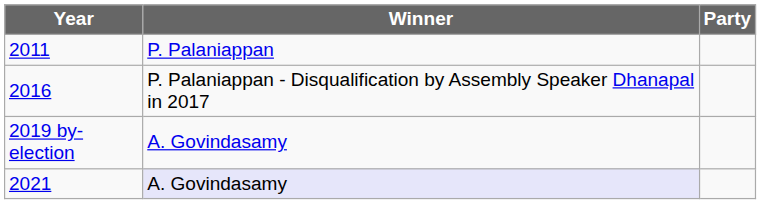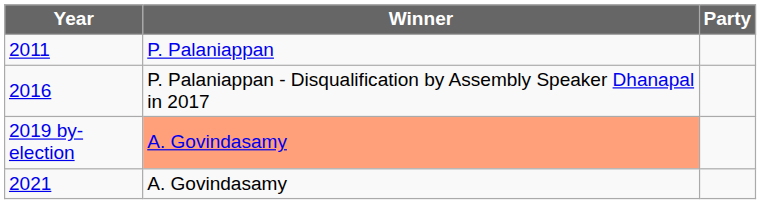2019 by-election | Winner: no background -> lightsalmon background
2021 | Winner: lavender background -> no background
